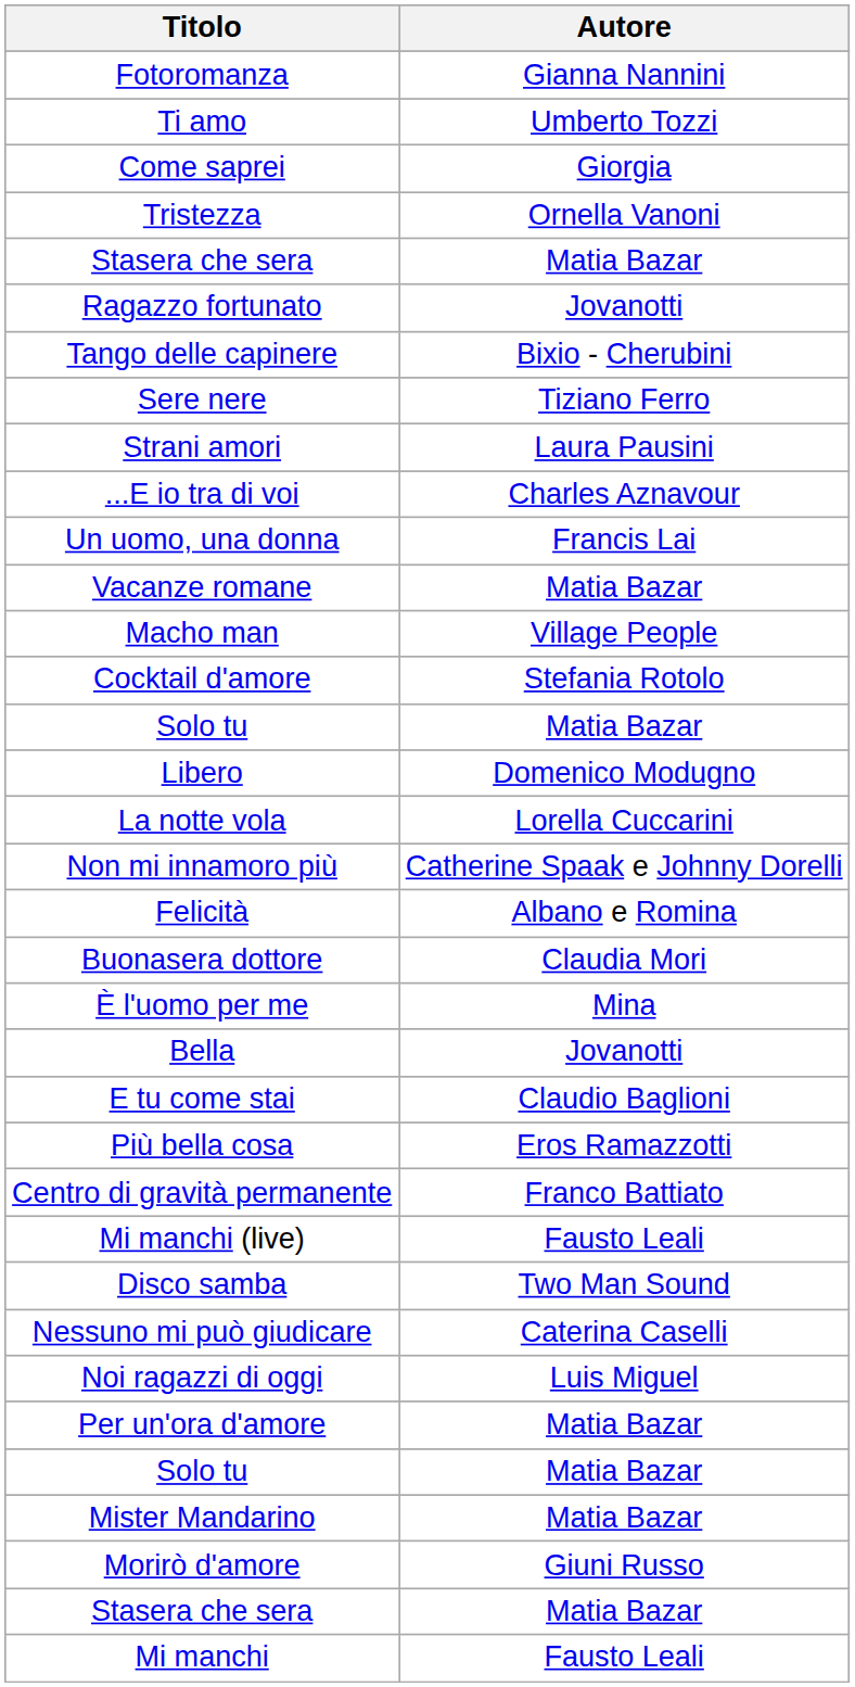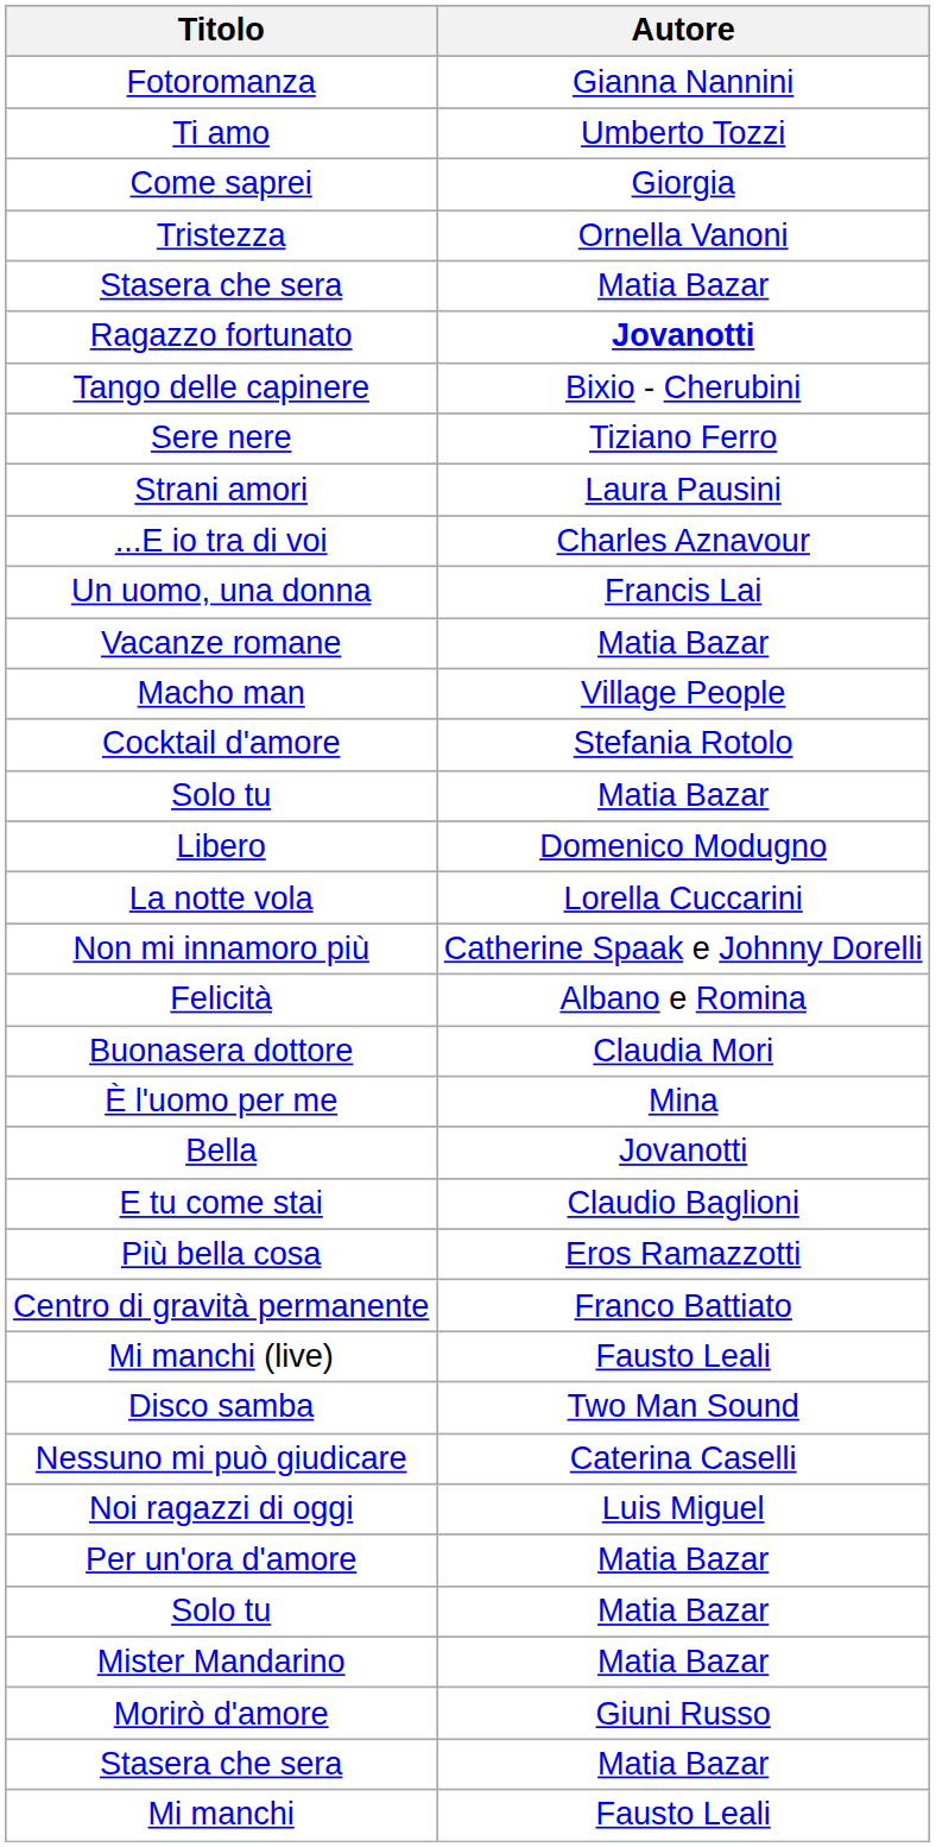row 7 | Autore: normal -> bold
